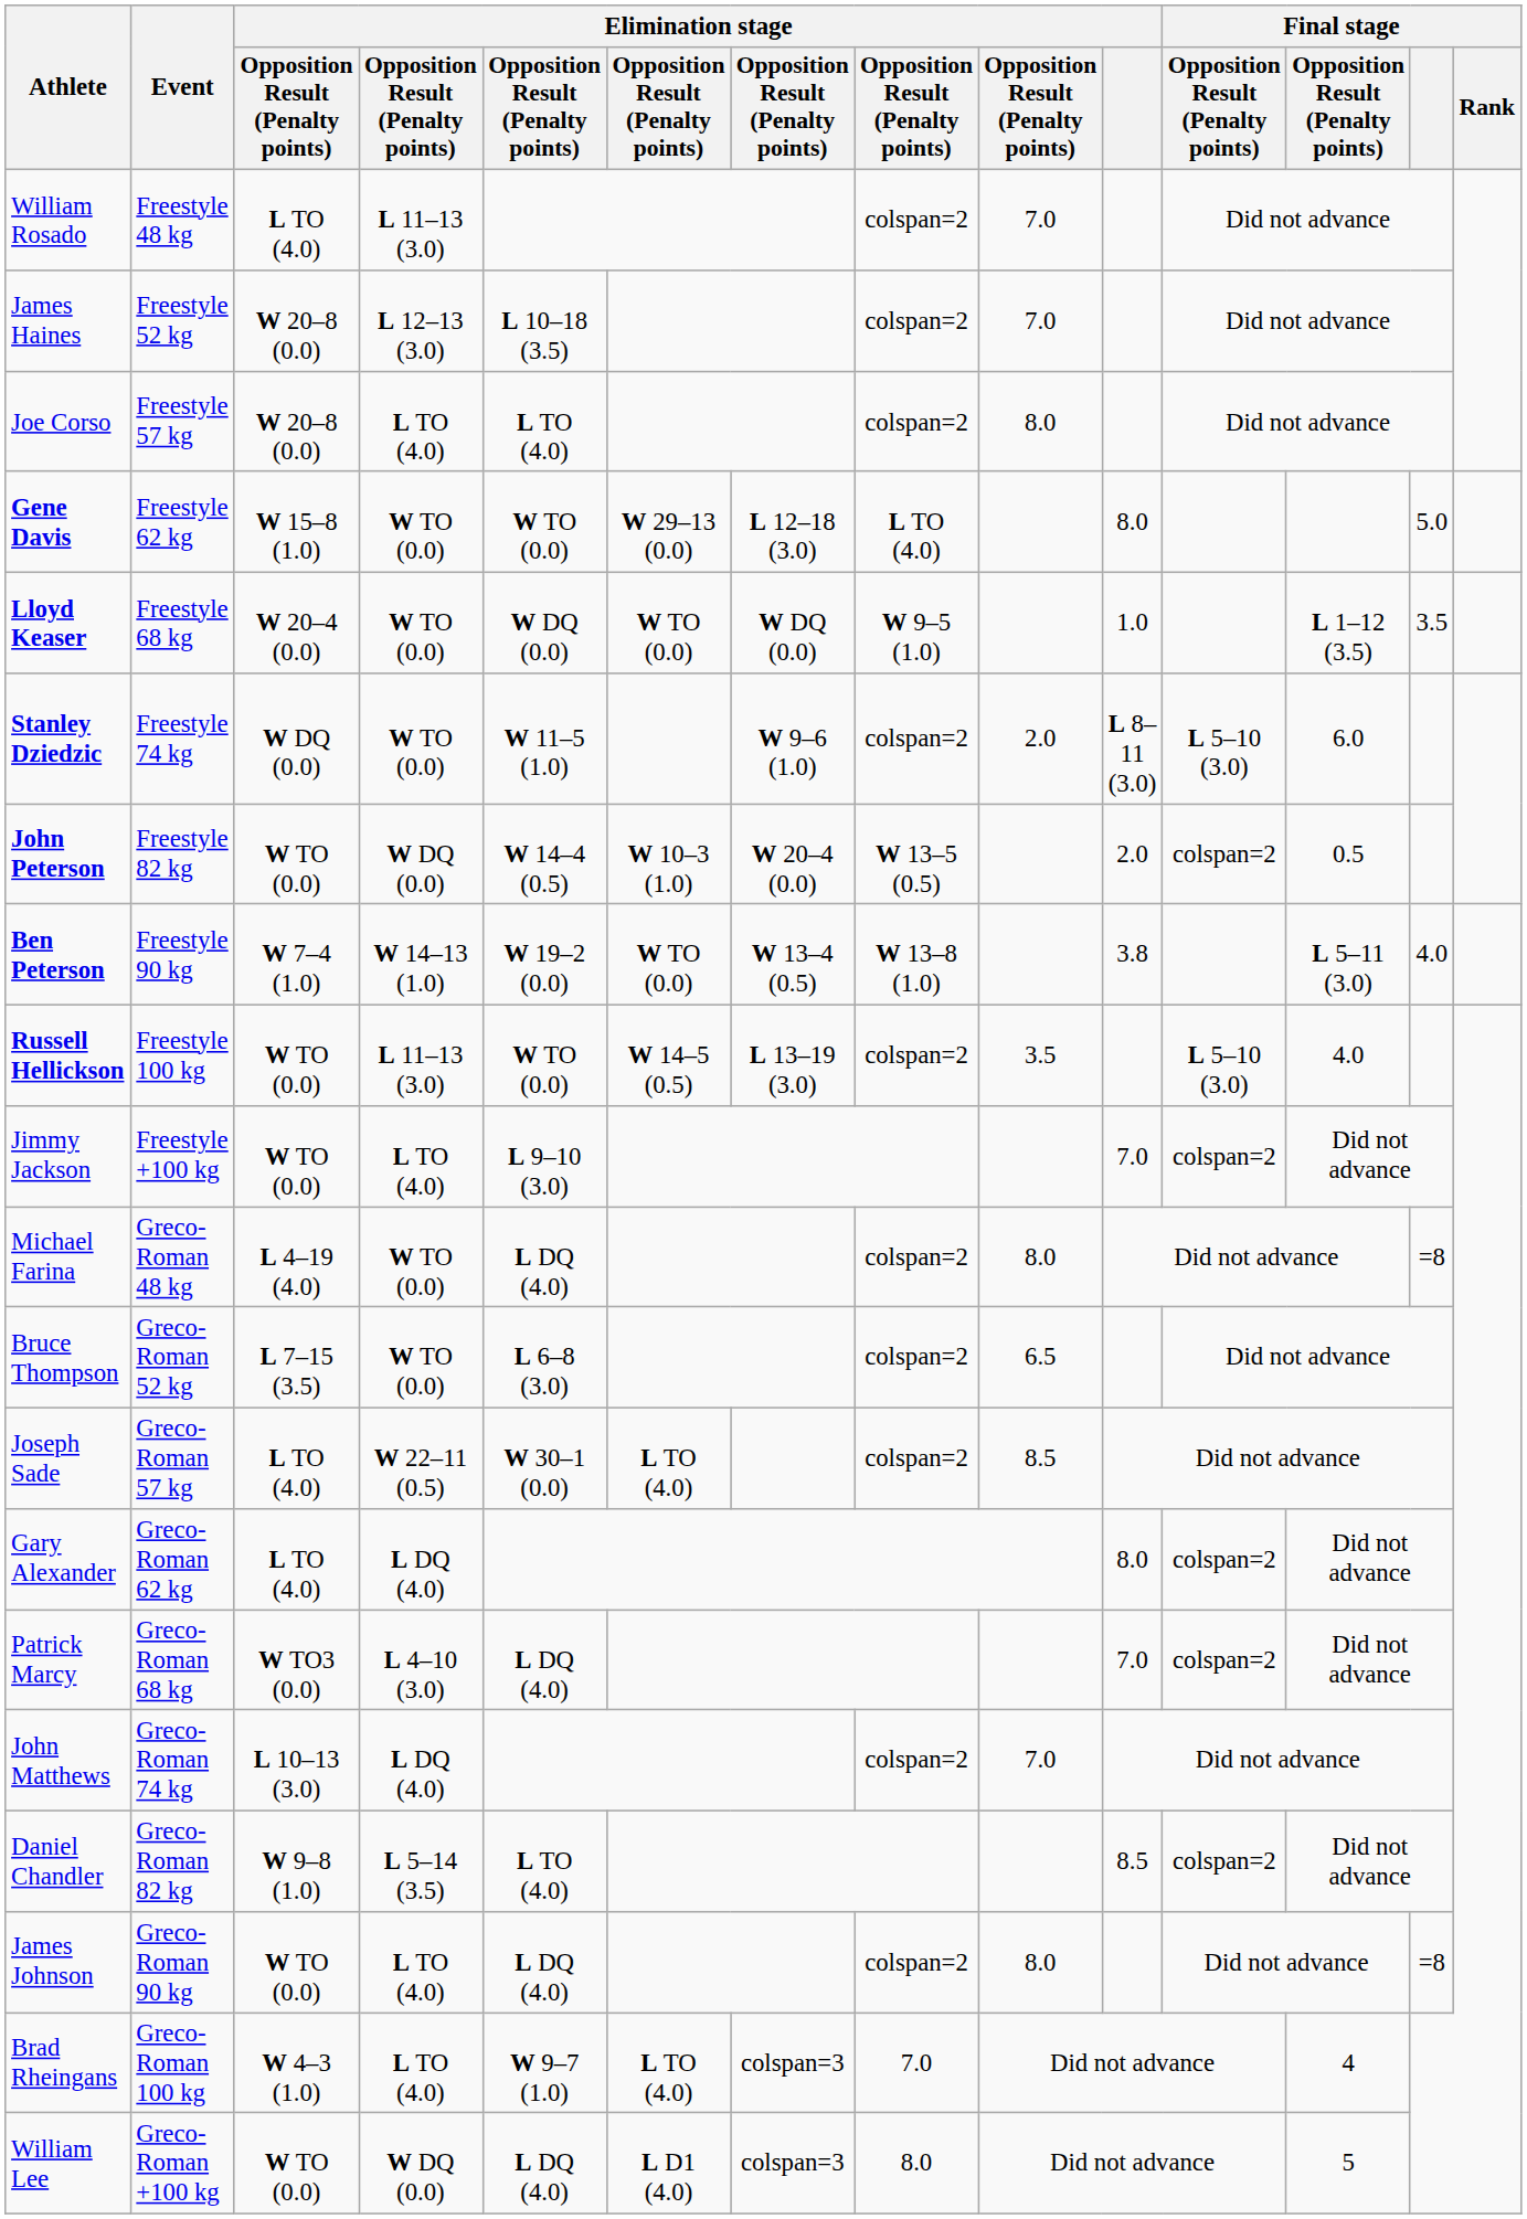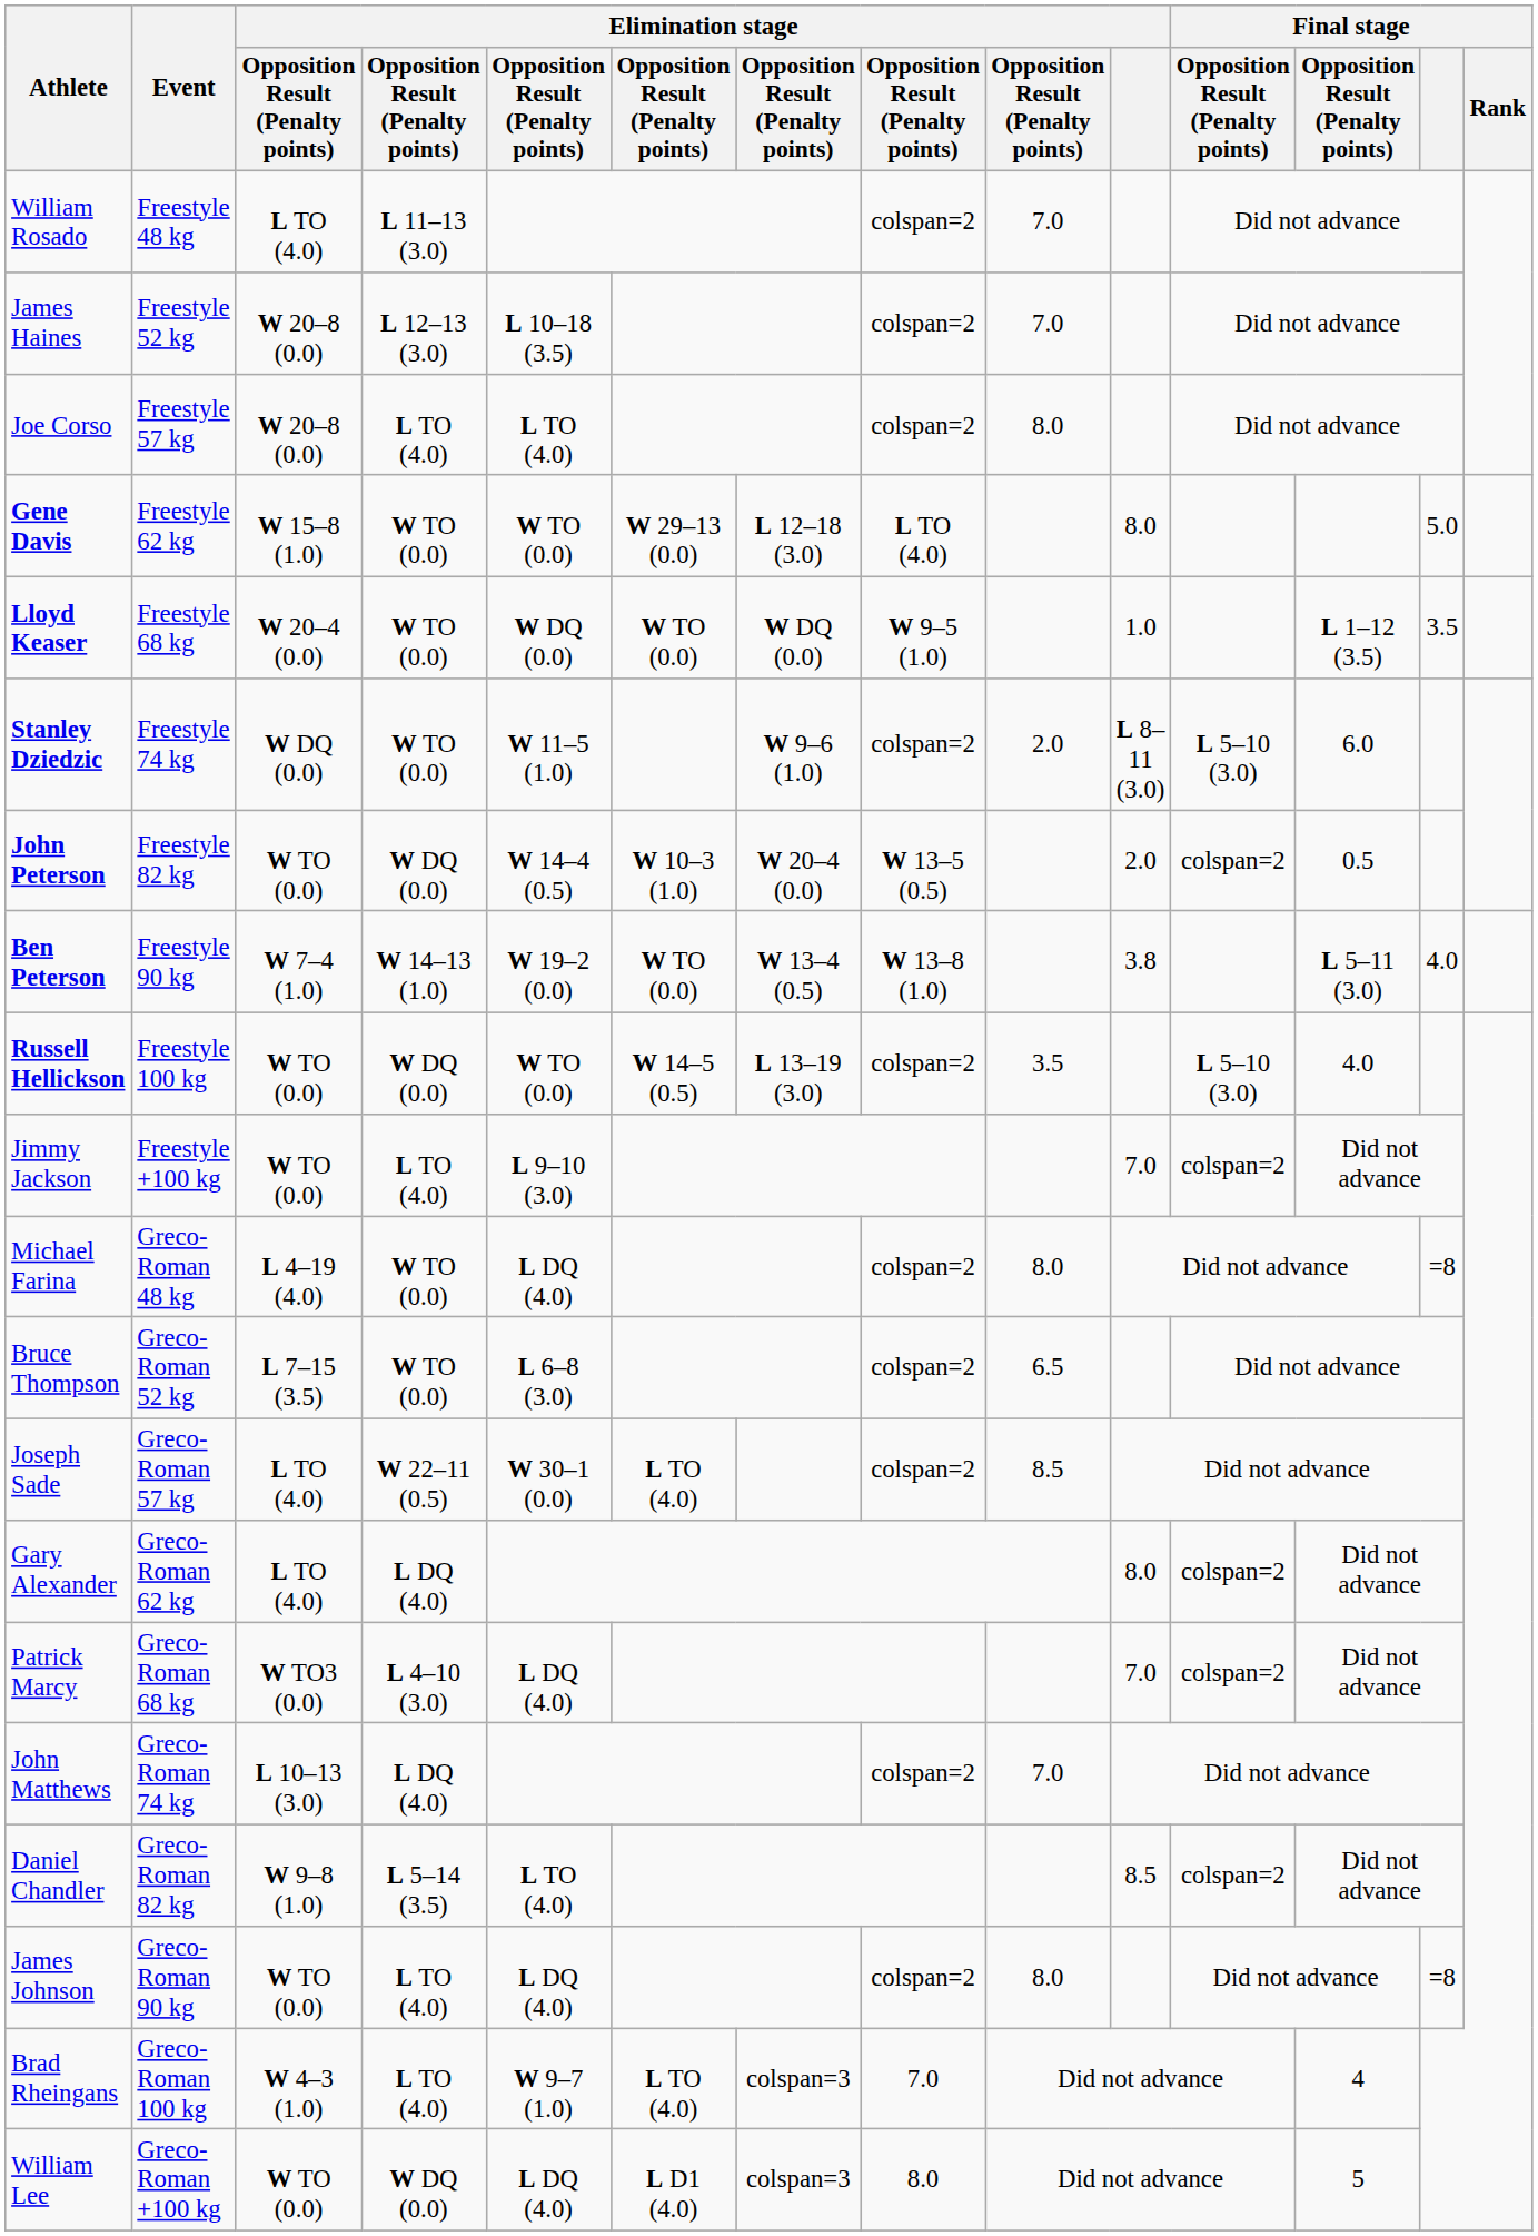Russell Hellickson | column 4: L 11–13 (3.0) -> W DQ (0.0)
